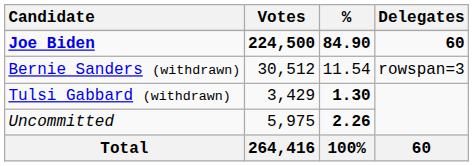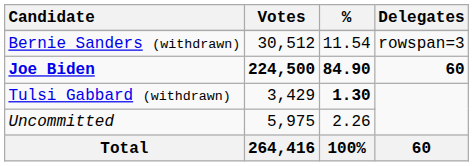rows swapped: Joe Biden <-> Bernie Sanders (withdrawn)
Uncommitted | %: bold -> normal
